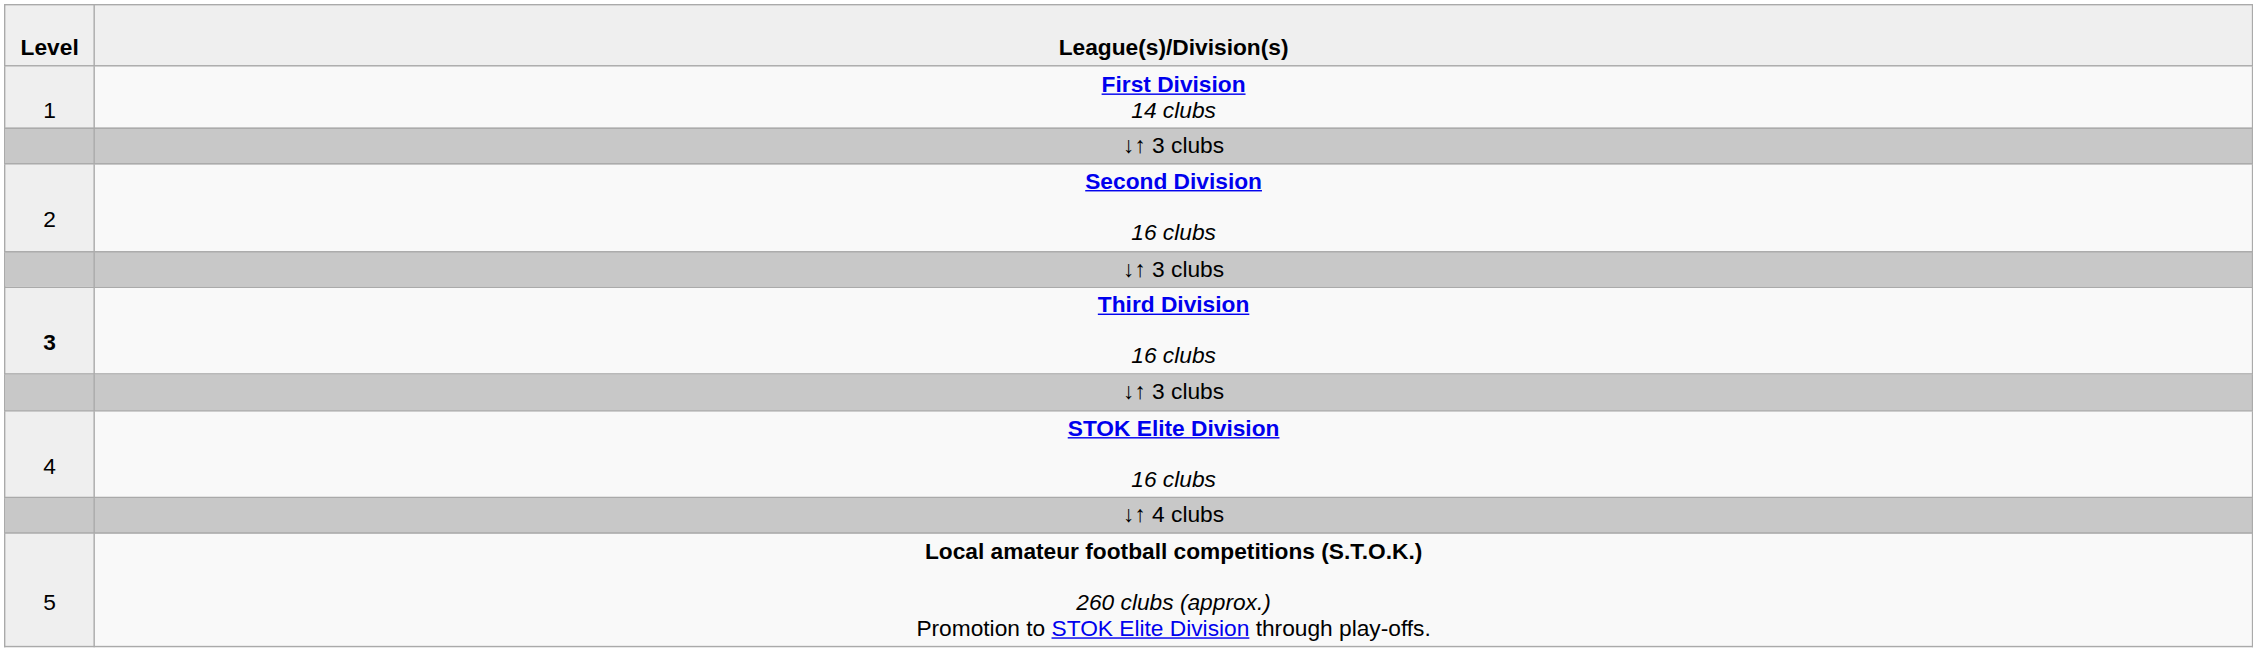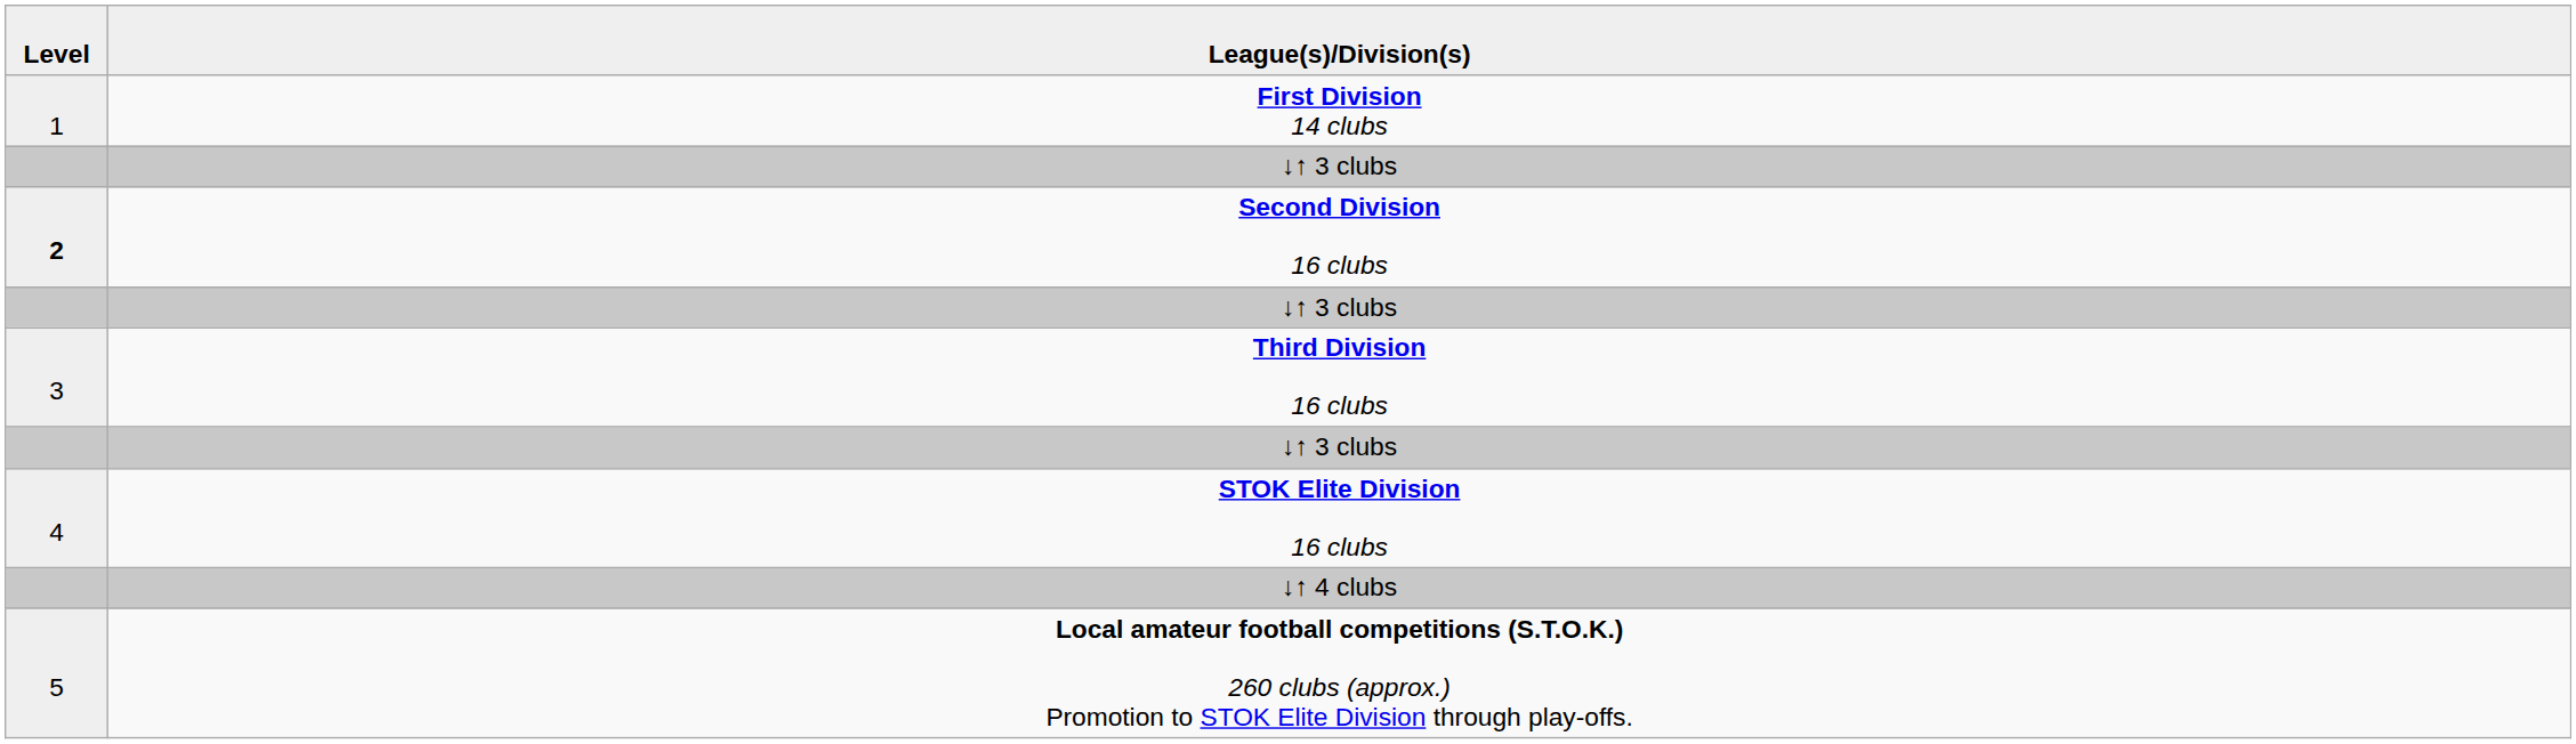Second Division 16 clubs | column 1: normal -> bold
Third Division 16 clubs | column 1: bold -> normal
